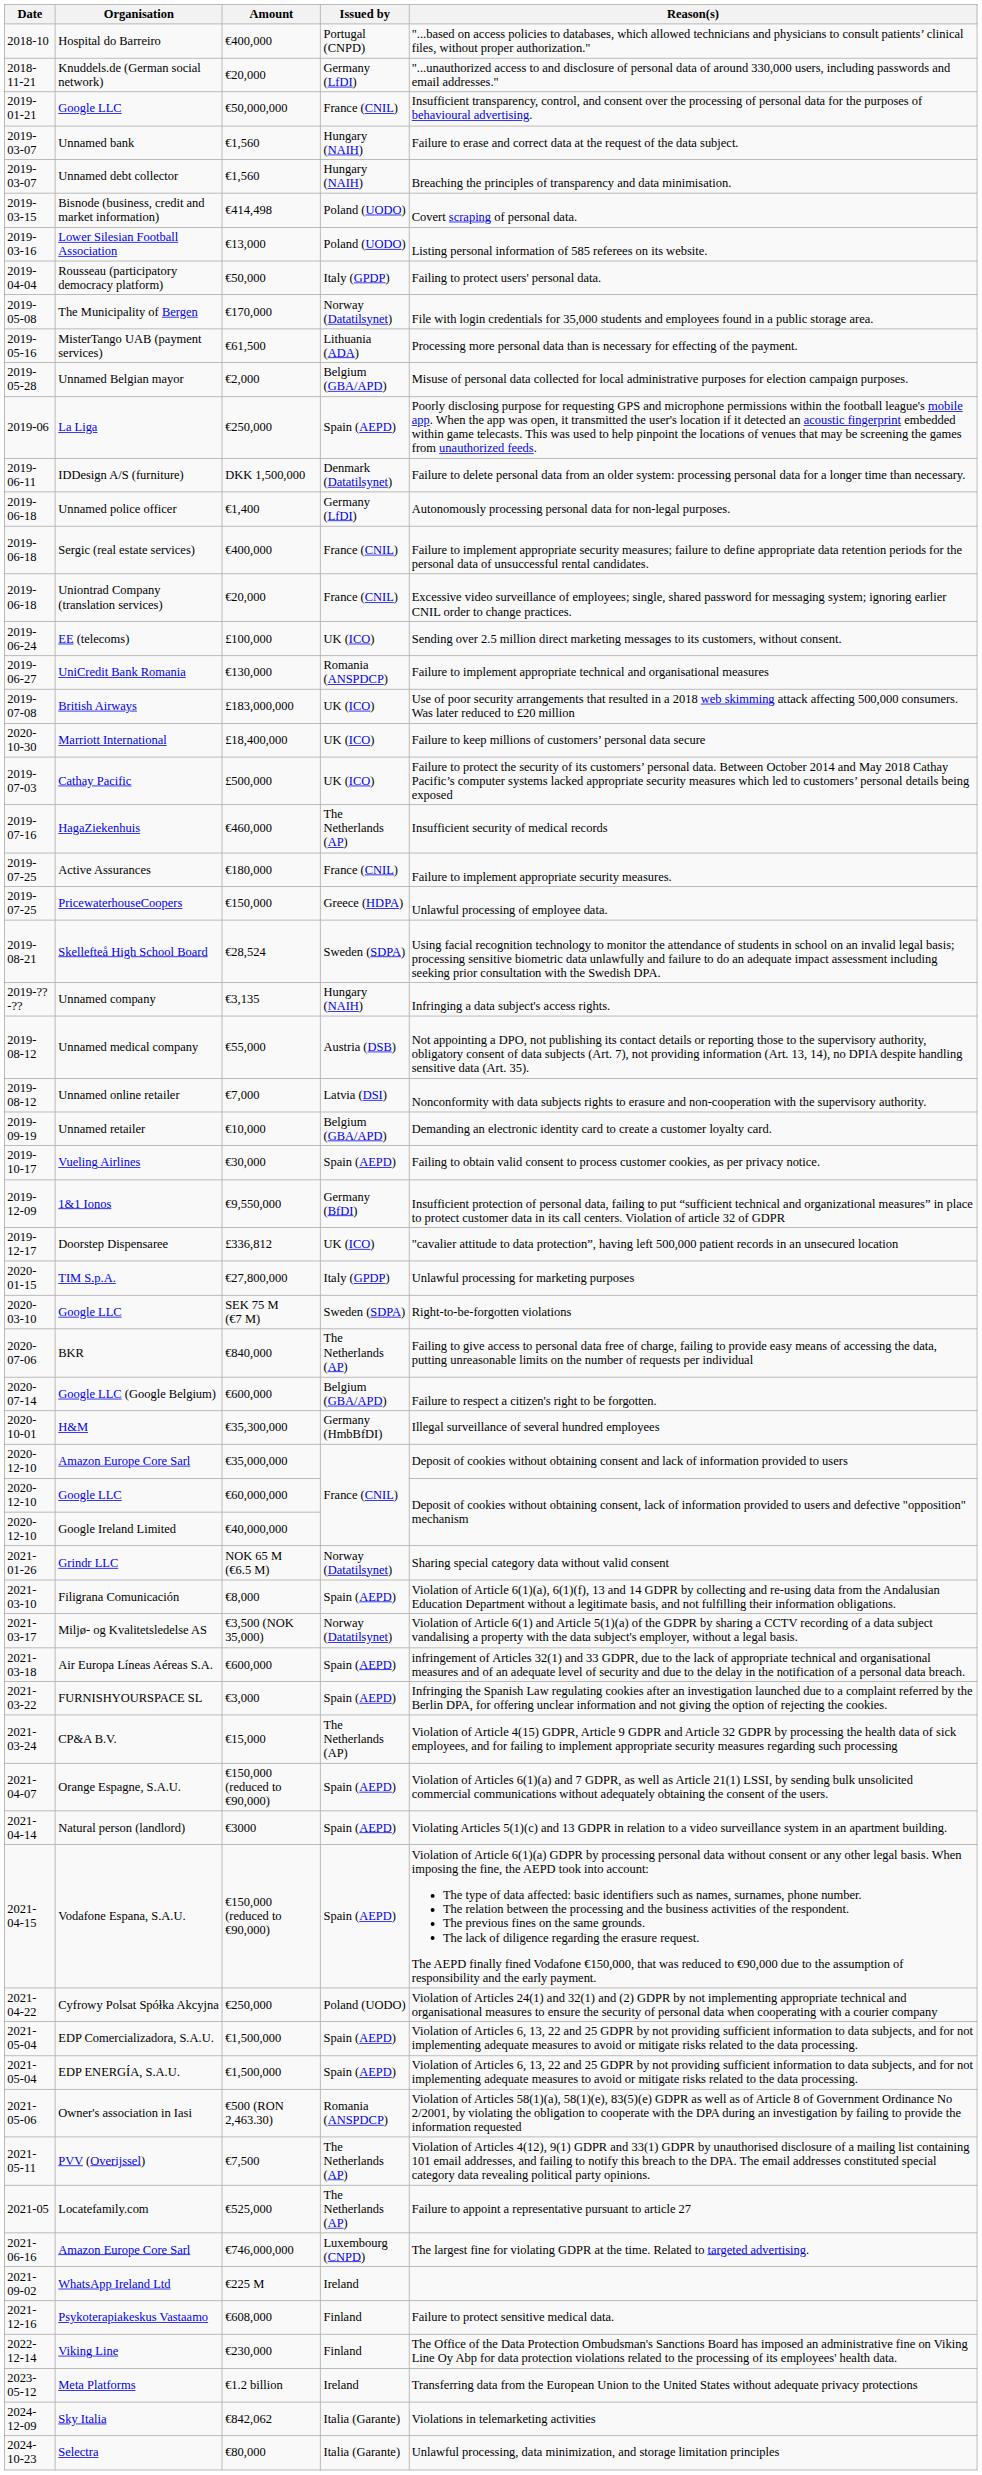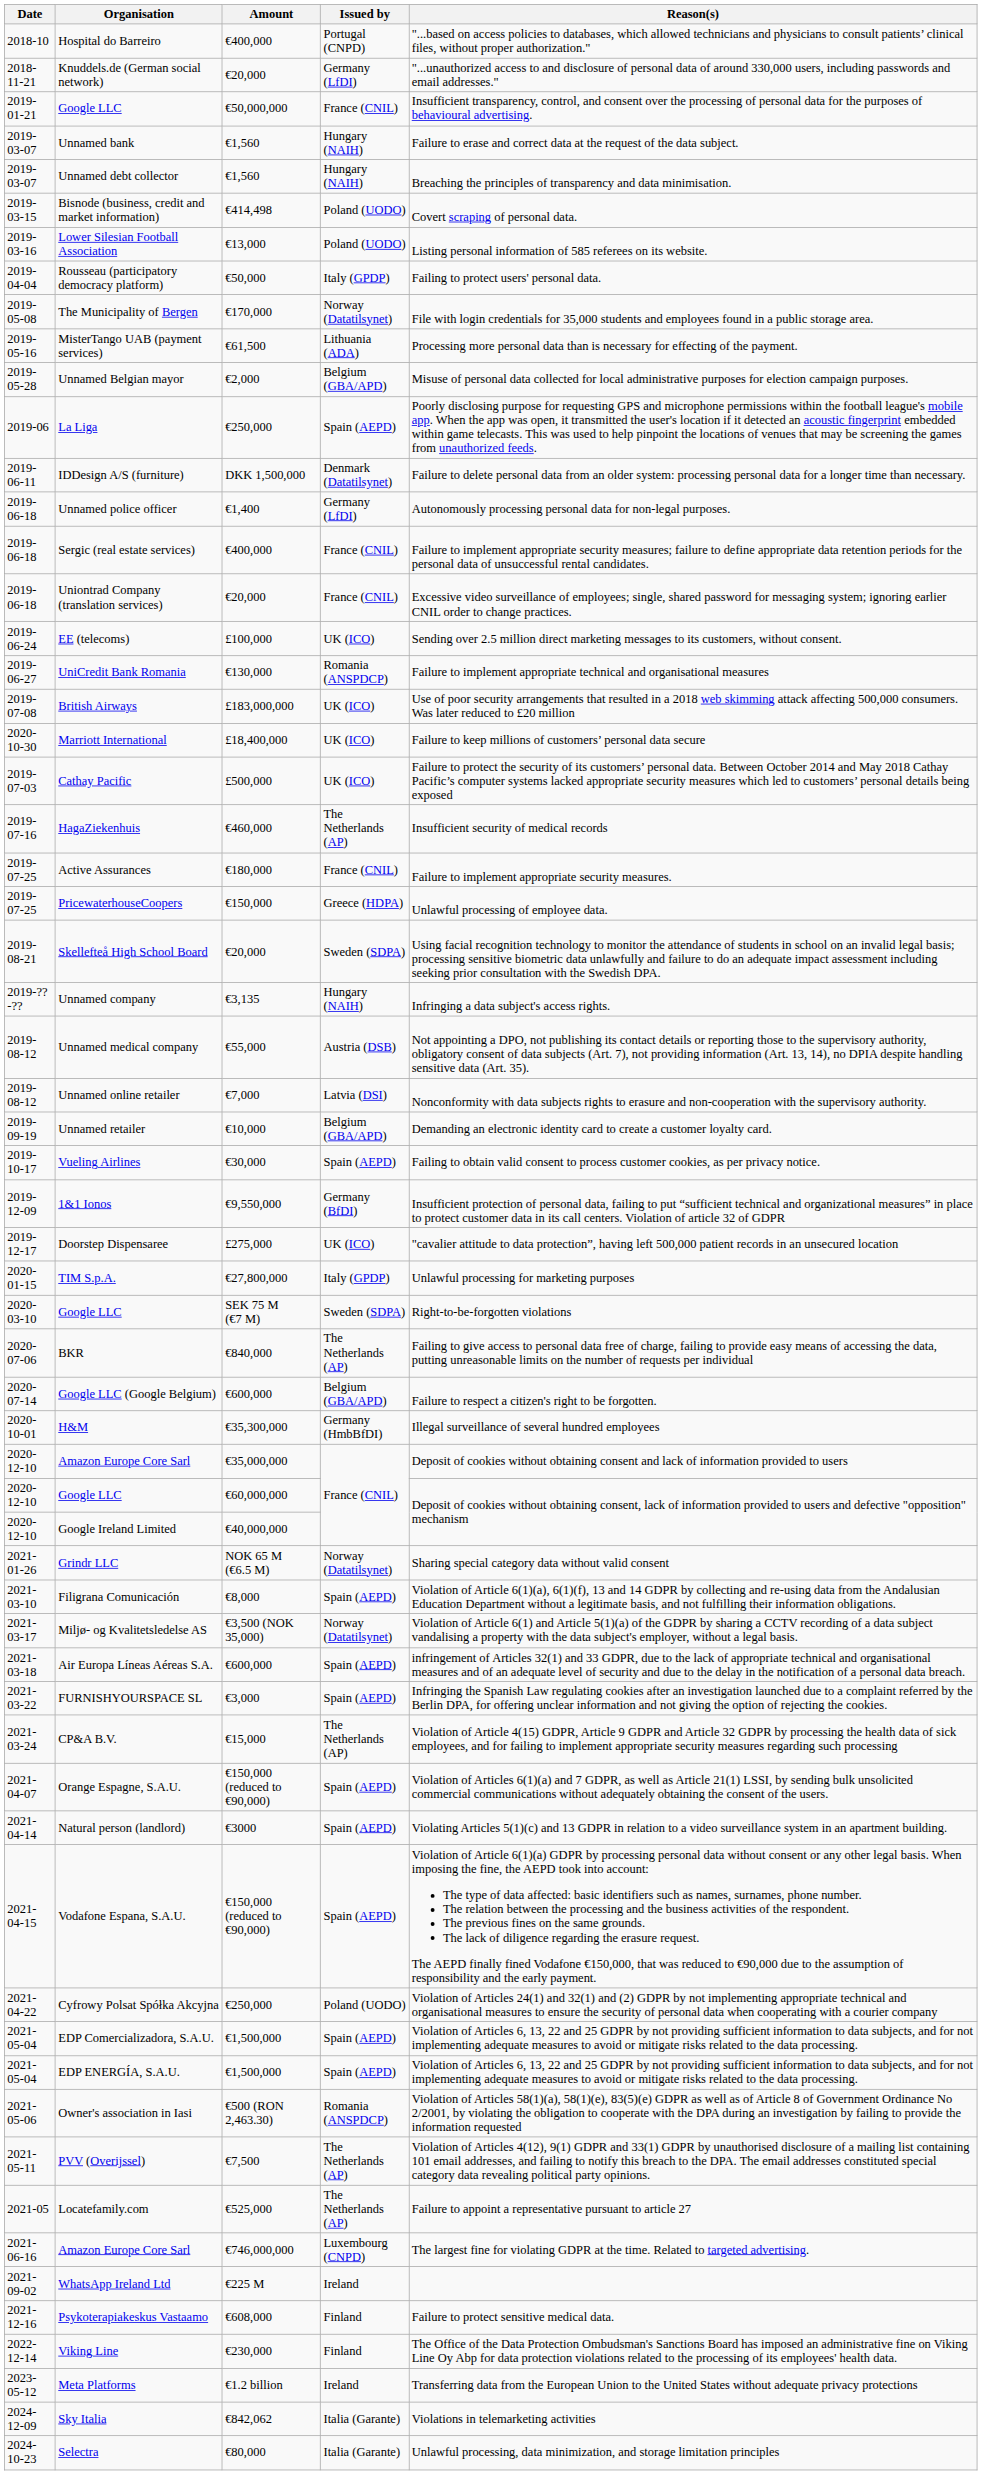Skellefteå High School Board | Amount: €28,524 -> €20,000
Doorstep Dispensaree | Amount: £336,812 -> £275,000
